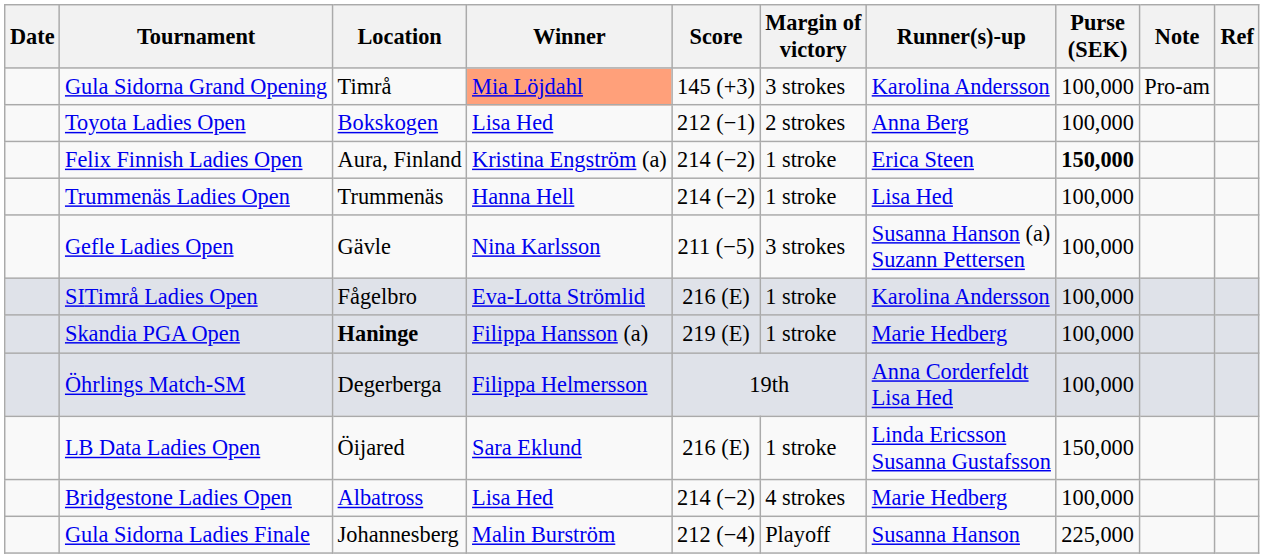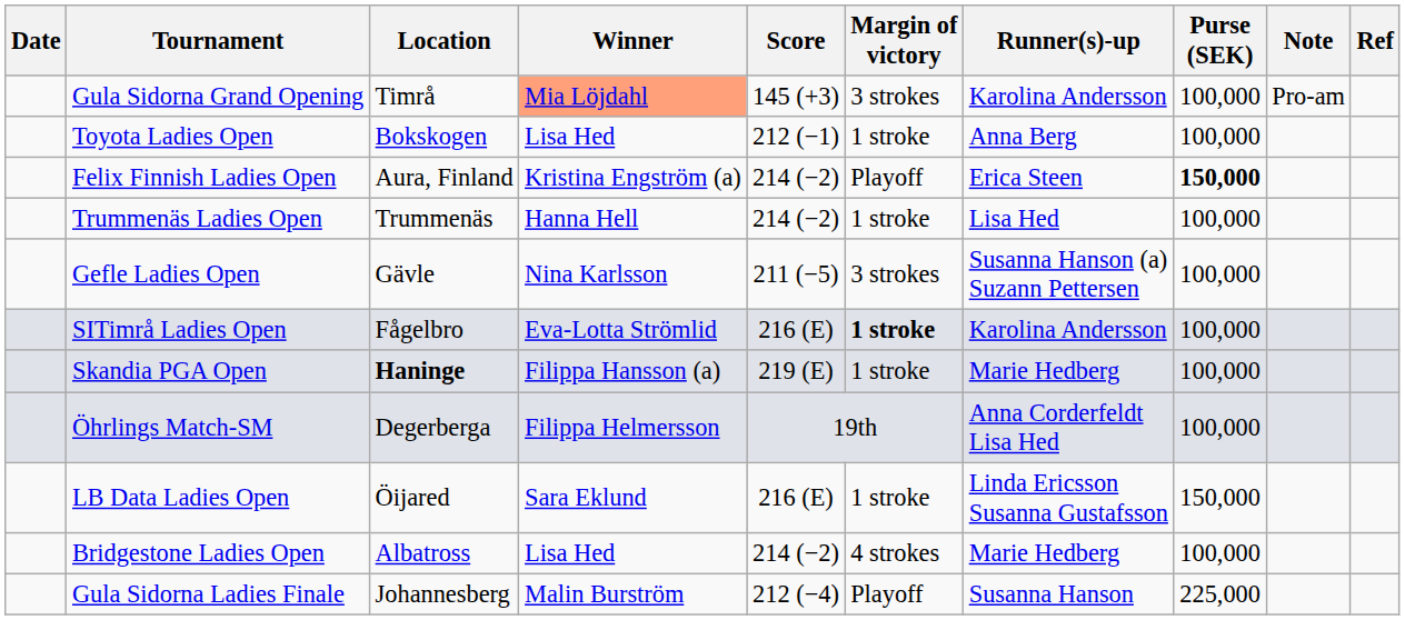Toyota Ladies Open | Margin of victory: 2 strokes -> 1 stroke
Felix Finnish Ladies Open | Margin of victory: 1 stroke -> Playoff
SITimrå Ladies Open | Margin of victory: normal -> bold
